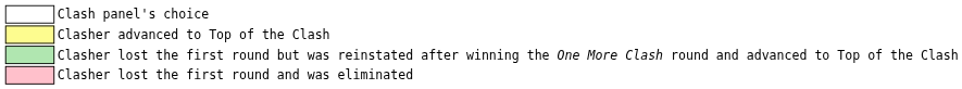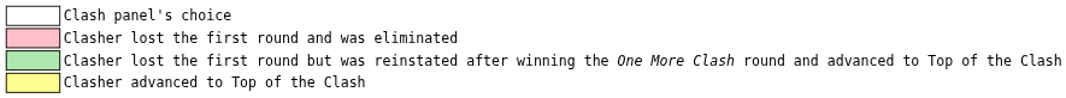rows swapped: Clasher advanced to Top of the Clash <-> Clasher lost the first round and was eliminated
